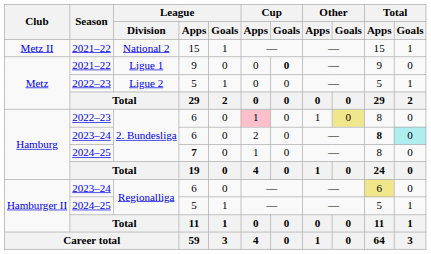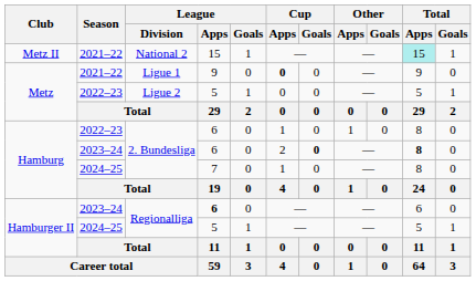National 2 | Total / Apps: no background -> paleturquoise background
Ligue 1 | Cup / Apps: normal -> bold
Ligue 1 | Cup / Goals: bold -> normal
2022–23 / 2. Bundesliga | Cup / Apps: pink background -> no background
2022–23 / 2. Bundesliga | Other / Goals: khaki background -> no background
2023–24 / 2. Bundesliga | Cup / Goals: normal -> bold
2023–24 / 2. Bundesliga | Total / Goals: paleturquoise background -> no background
2024–25 / 2. Bundesliga | League / Apps: bold -> normal
2023–24 / Regionalliga | League / Apps: normal -> bold
2023–24 / Regionalliga | Total / Apps: khaki background -> no background
